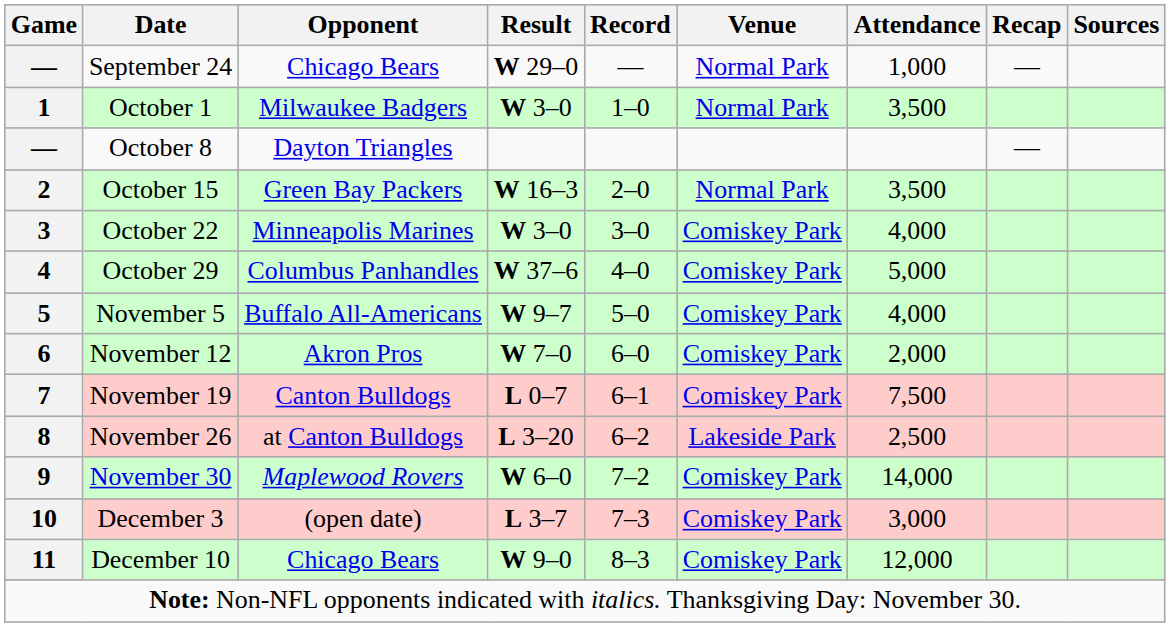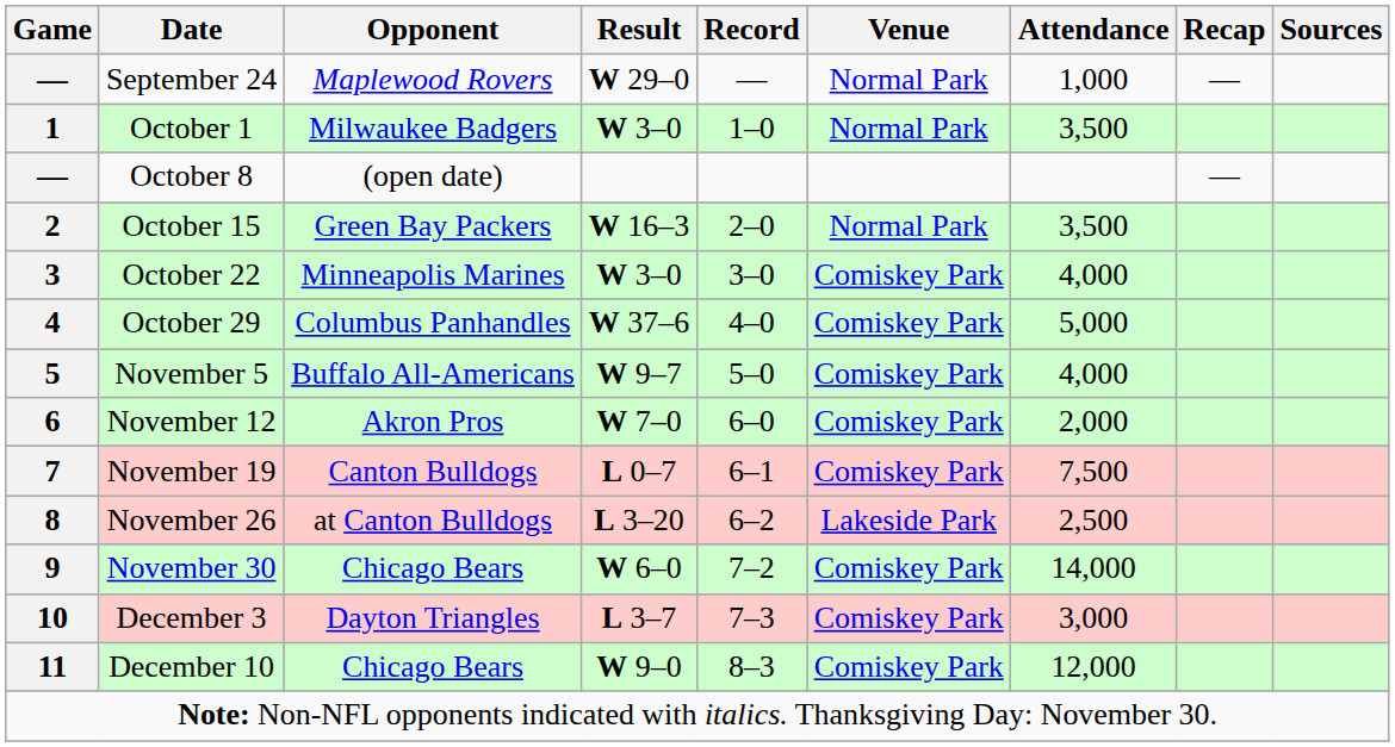— / September 24 | Opponent: Chicago Bears -> Maplewood Rovers
— / October 8 | Opponent: Dayton Triangles -> (open date)
9 | Opponent: Maplewood Rovers -> Chicago Bears
10 | Opponent: (open date) -> Dayton Triangles
